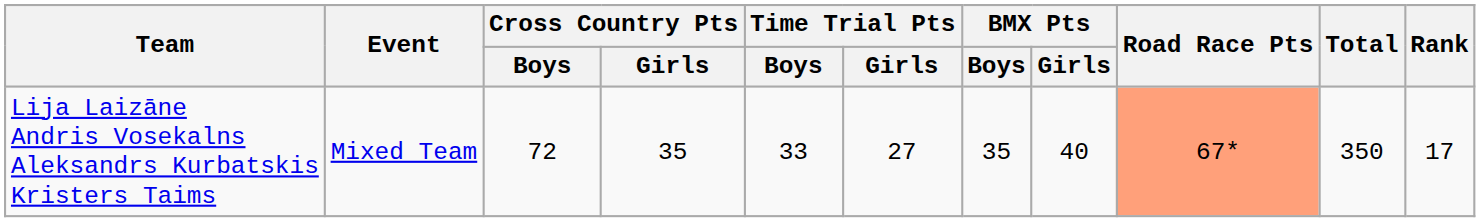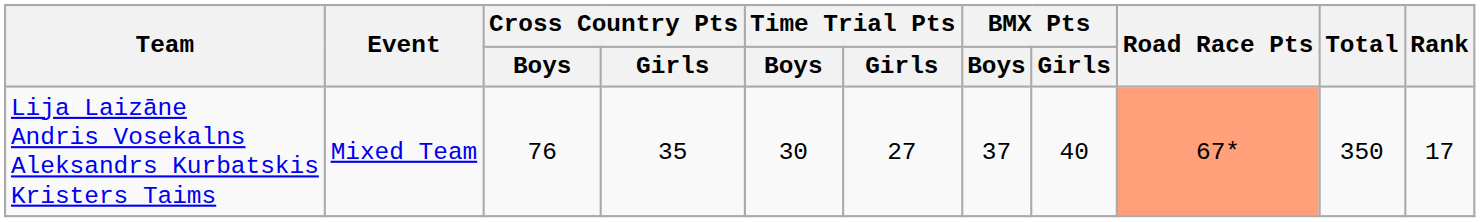row 3 | Cross Country Pts / Boys: 72 -> 76
row 3 | Time Trial Pts / Boys: 33 -> 30
row 3 | BMX Pts / Boys: 35 -> 37
